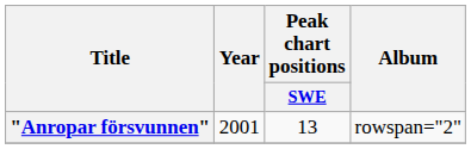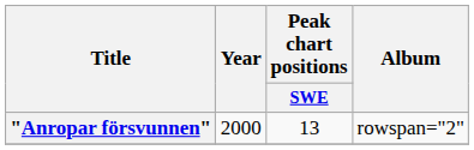"Anropar försvunnen" | Year: 2001 -> 2000
